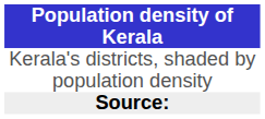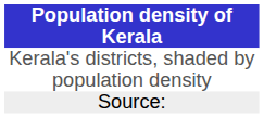Source: | column 1: bold -> normal
